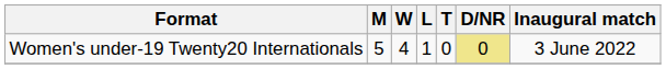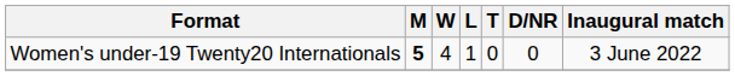Women's under-19 Twenty20 Internationals | M: normal -> bold
Women's under-19 Twenty20 Internationals | D/NR: khaki background -> no background
